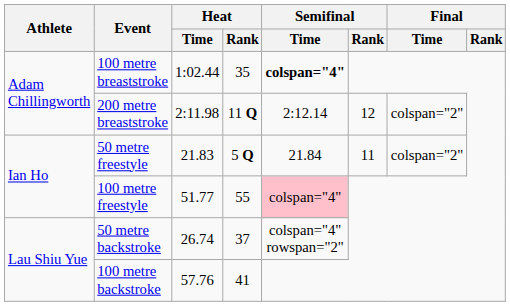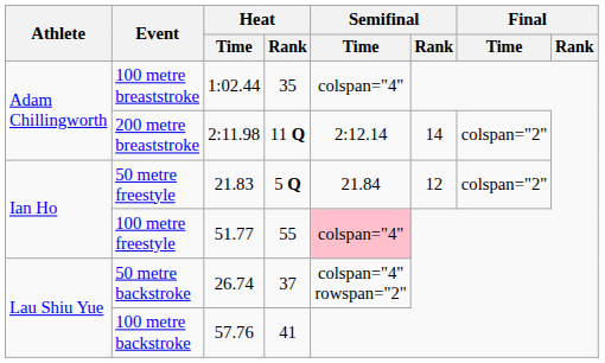100 metre breaststroke | Semifinal / Time: bold -> normal
200 metre breaststroke | Semifinal / Rank: 12 -> 14
50 metre freestyle | Semifinal / Rank: 11 -> 12
